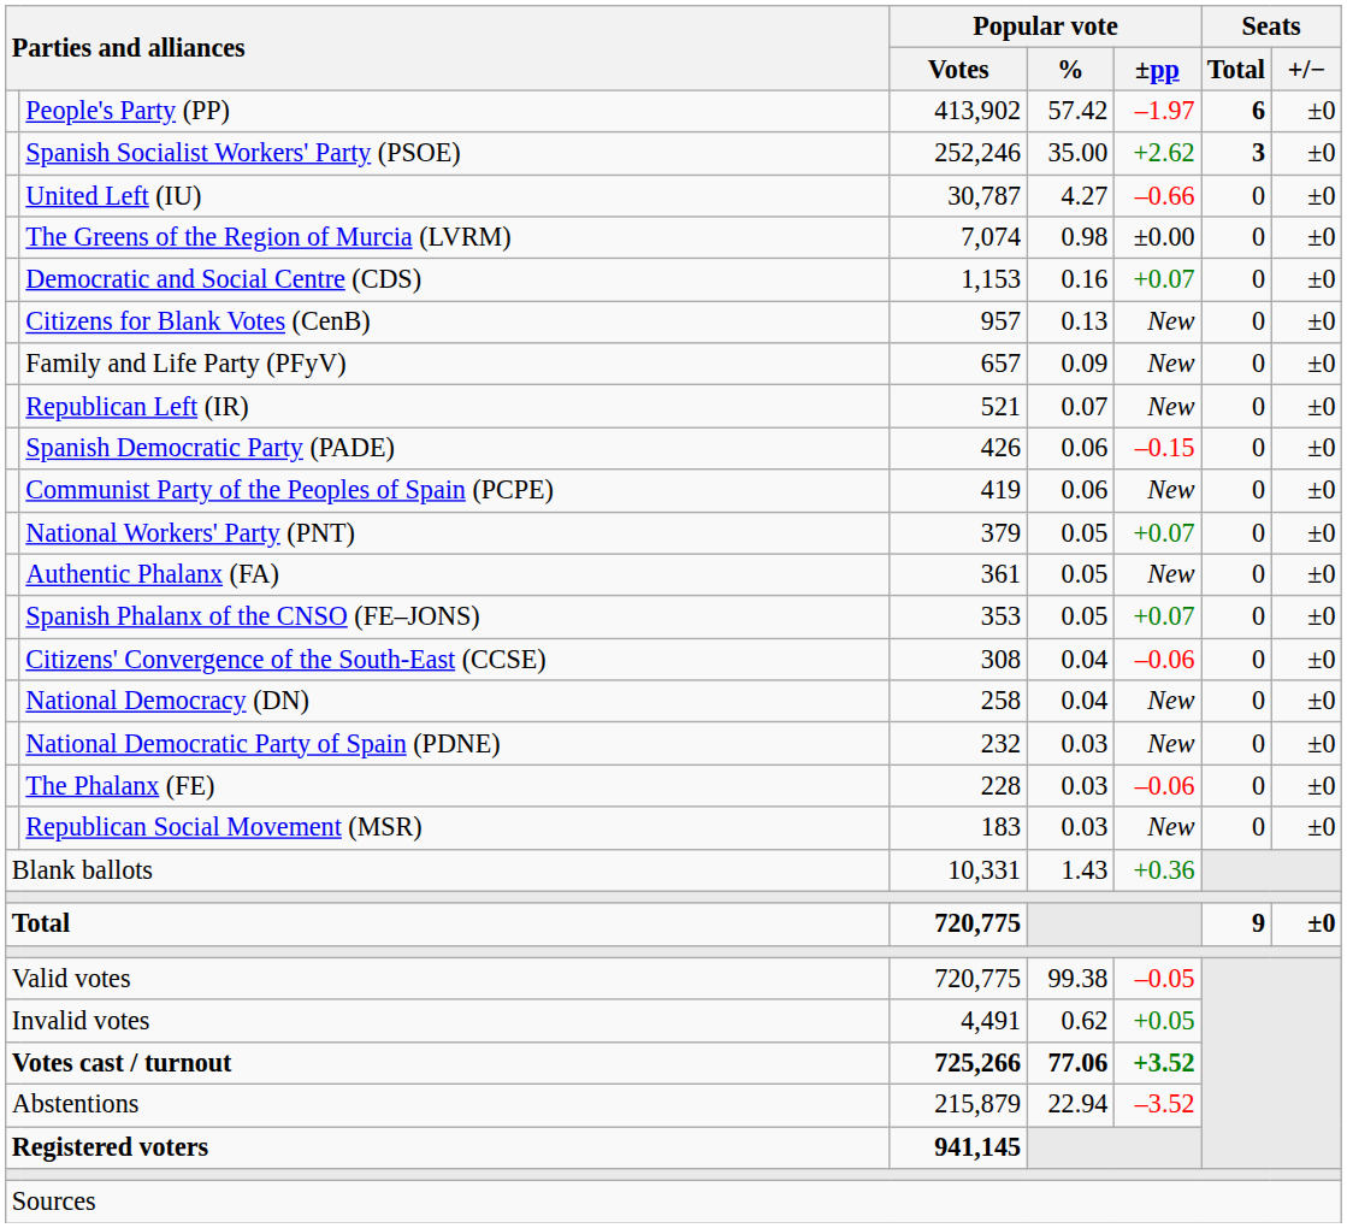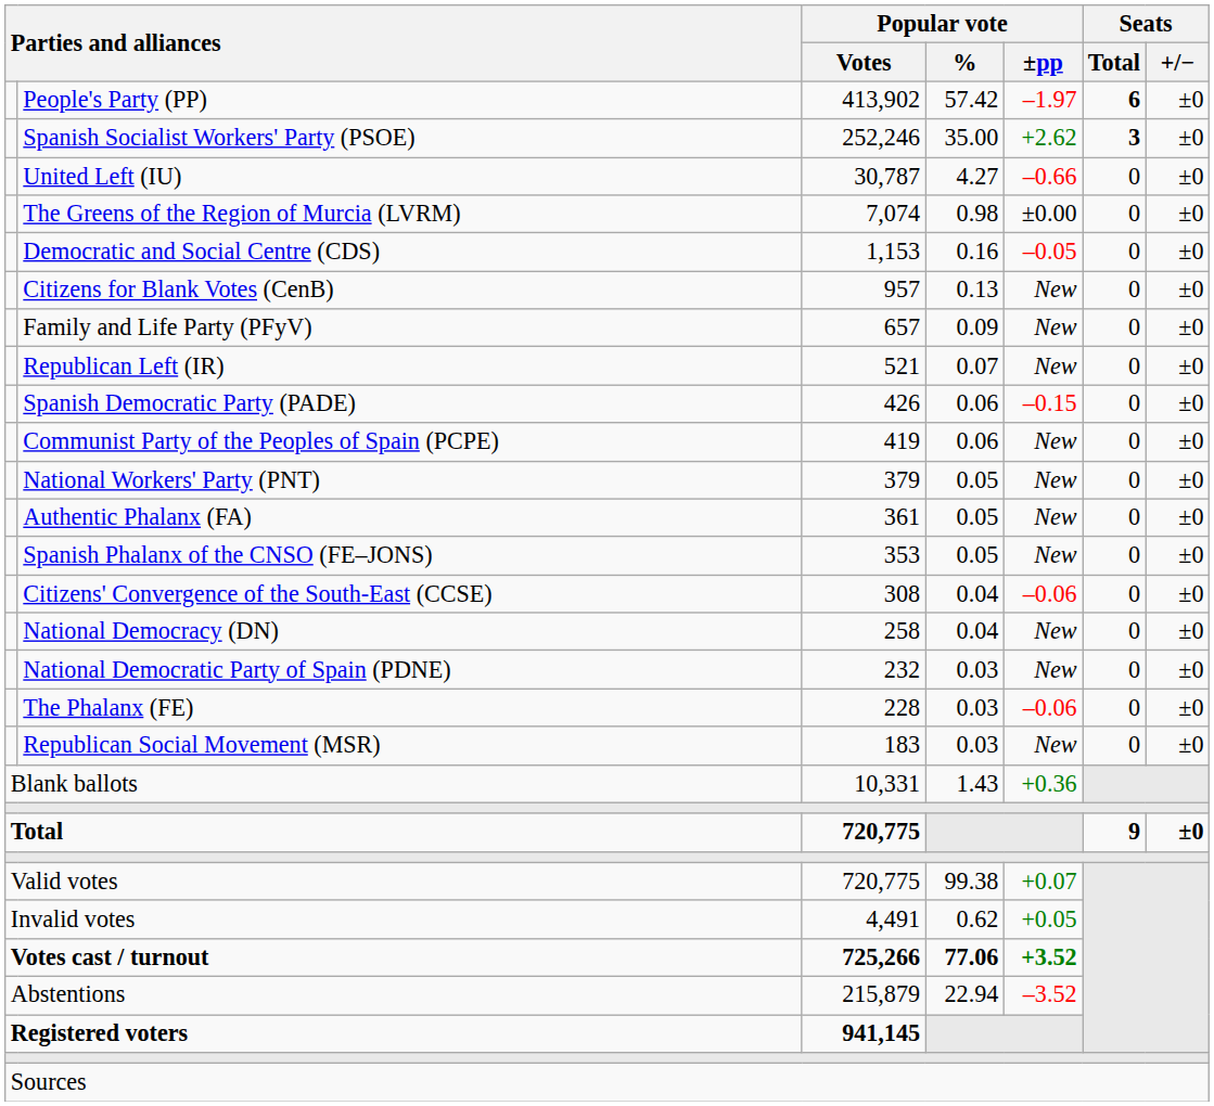Democratic and Social Centre (CDS) | Popular vote / ±pp: +0.07 -> –0.05
National Workers' Party (PNT) | Popular vote / ±pp: +0.07 -> New
Spanish Phalanx of the CNSO (FE–JONS) | Popular vote / ±pp: +0.07 -> New
Valid votes | Popular vote / ±pp: –0.05 -> +0.07
